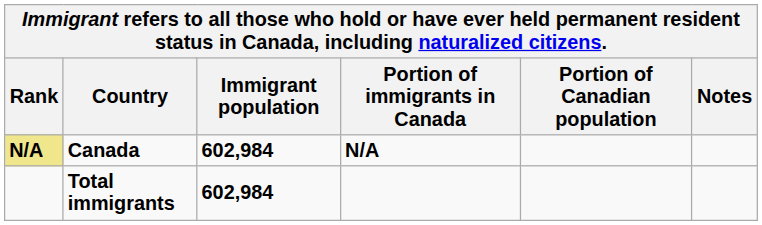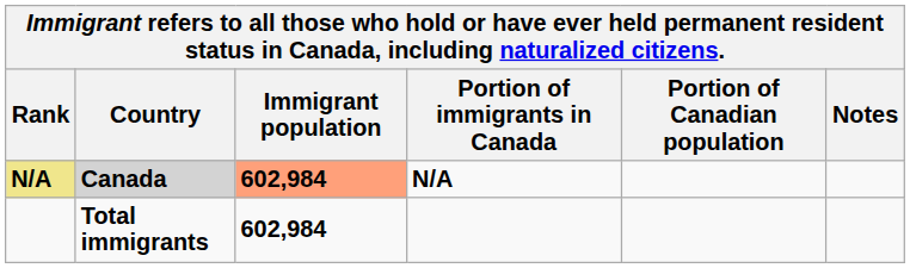row 3 | Country: no background -> lightgrey background
row 3 | Immigrant population: no background -> lightsalmon background
